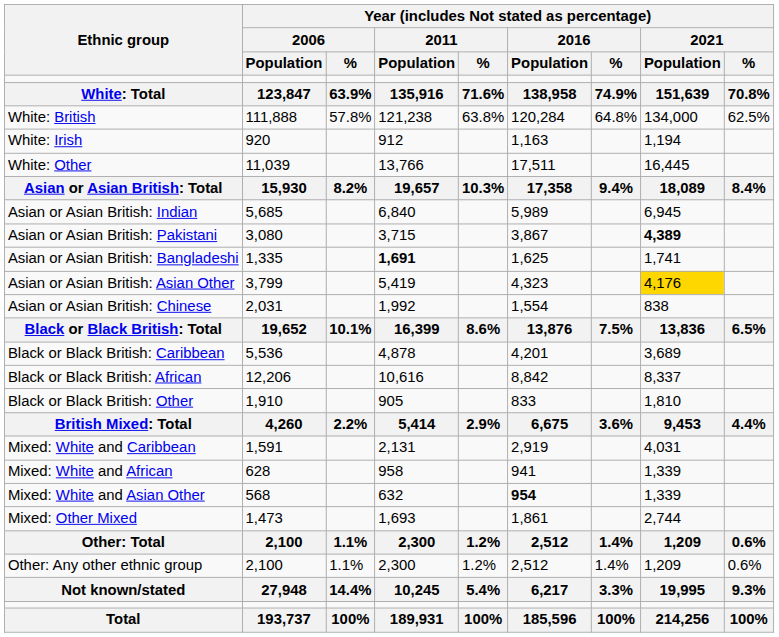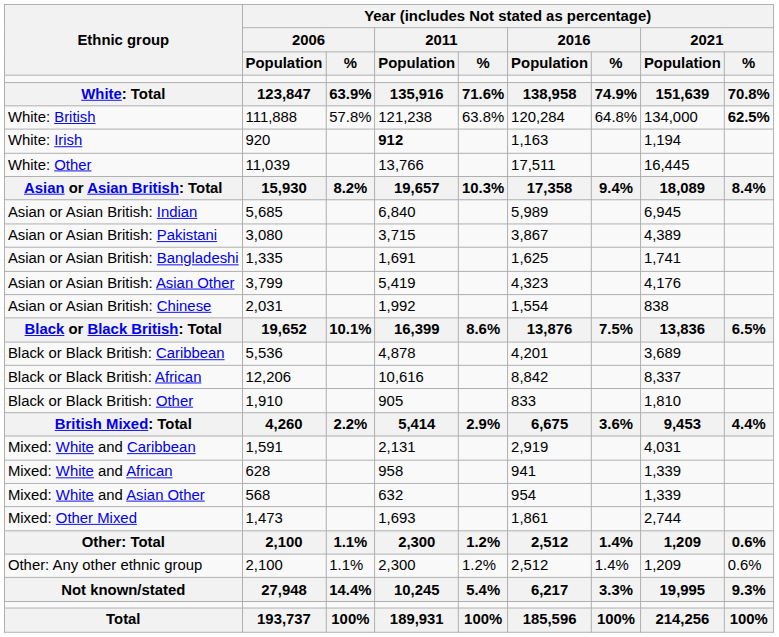White: British | Year (includes Not stated as percentage) / 2021 / %: normal -> bold
White: Irish | Year (includes Not stated as percentage) / 2011 / Population: normal -> bold
Asian or Asian British: Pakistani | Year (includes Not stated as percentage) / 2021 / Population: bold -> normal
Asian or Asian British: Bangladeshi | Year (includes Not stated as percentage) / 2011 / Population: bold -> normal
Asian or Asian British: Asian Other | Year (includes Not stated as percentage) / 2021 / Population: gold background -> no background
Mixed: White and Asian Other | Year (includes Not stated as percentage) / 2016 / Population: bold -> normal
